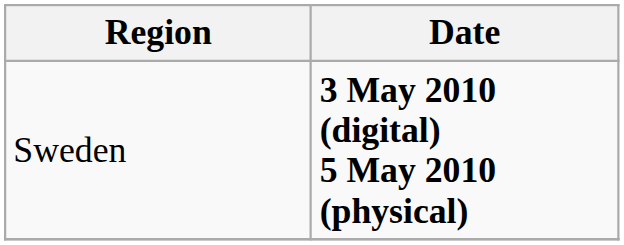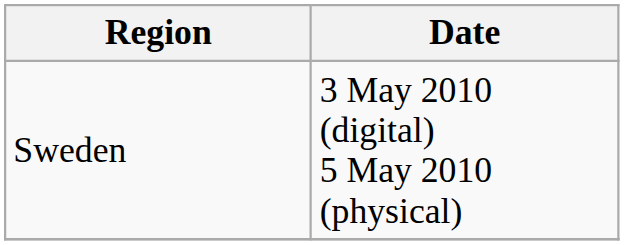Sweden | Date: bold -> normal
